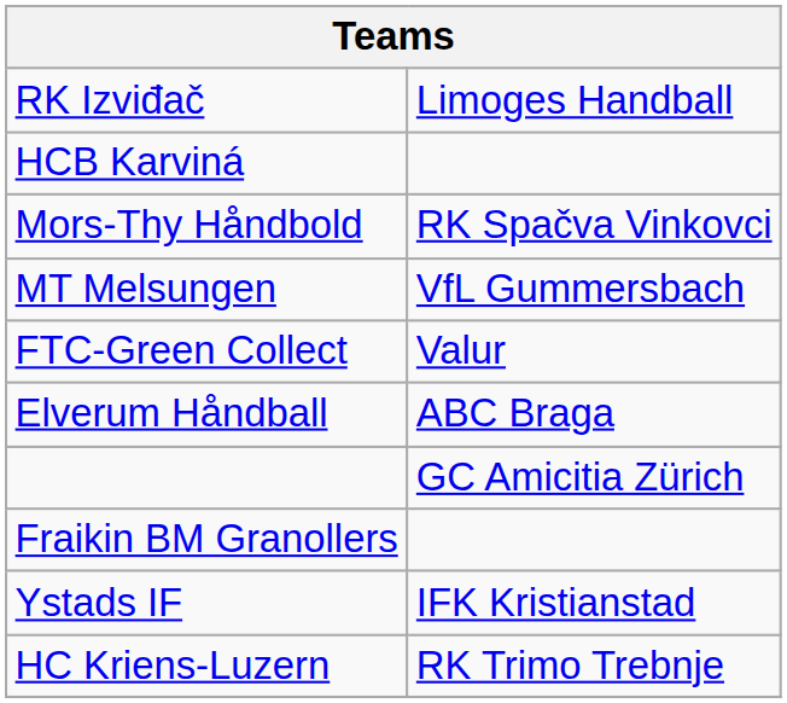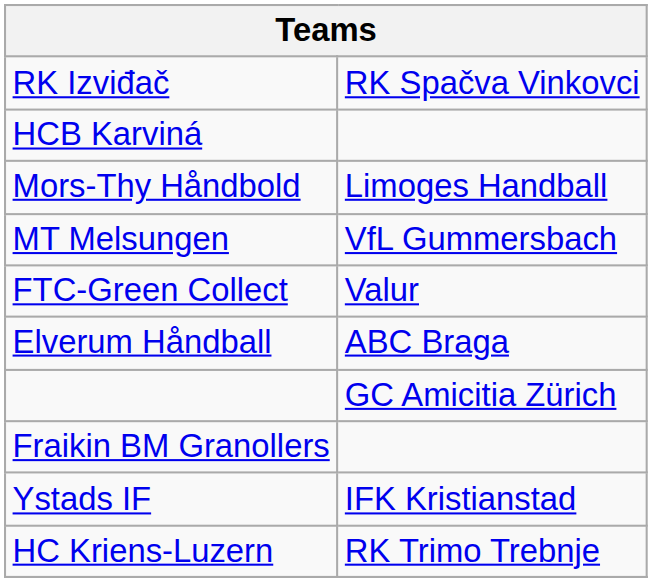row 2 | column 2: Limoges Handball -> RK Spačva Vinkovci
row 4 | column 2: RK Spačva Vinkovci -> Limoges Handball
